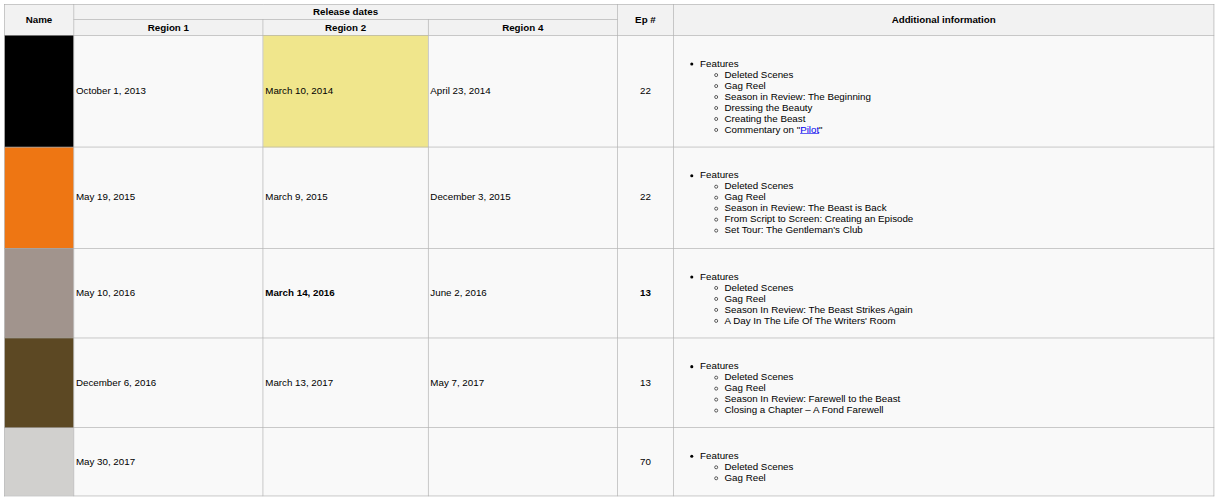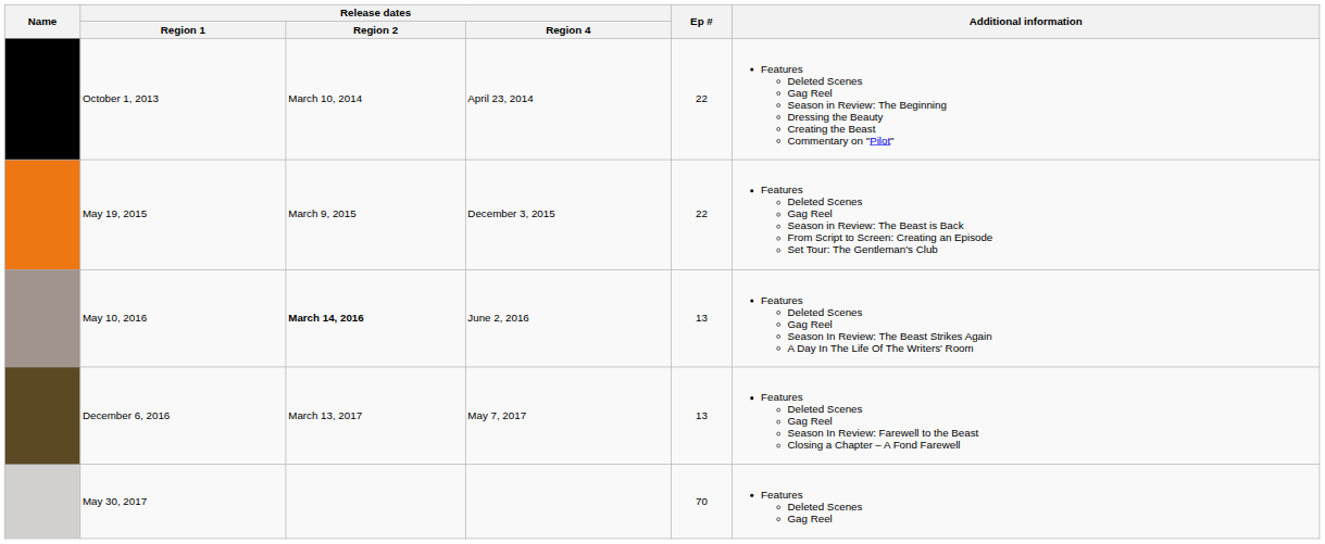October 1, 2013 | Release dates / Region 2: khaki background -> no background
May 10, 2016 | Ep #: bold -> normal
